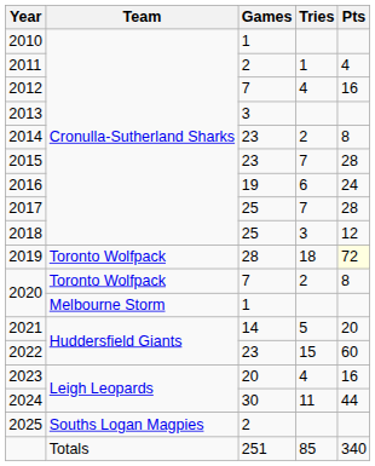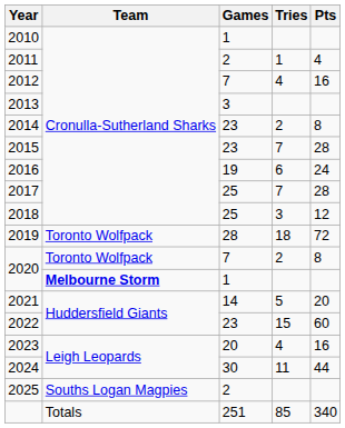2019 | Pts: lightyellow background -> no background
2020 / 1 | Team: normal -> bold
